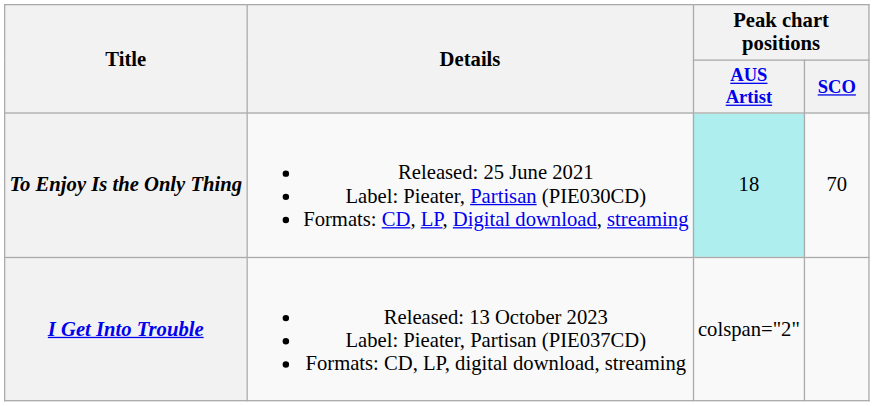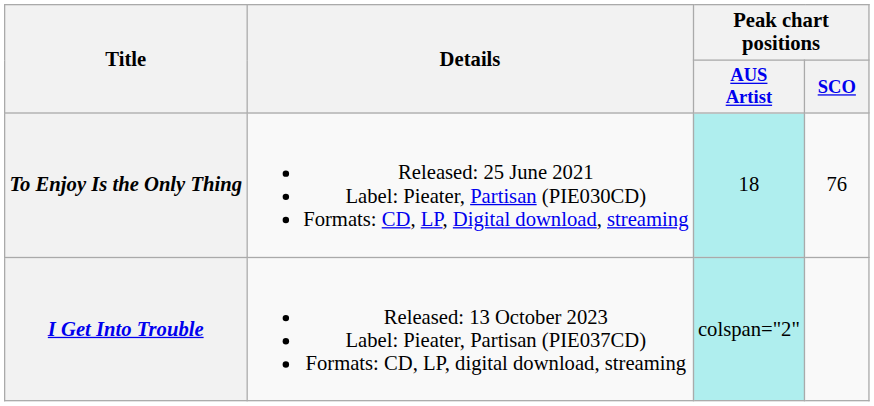To Enjoy Is the Only Thing | Peak chart positions / SCO: 70 -> 76
I Get Into Trouble | Peak chart positions / AUS Artist: no background -> paleturquoise background
